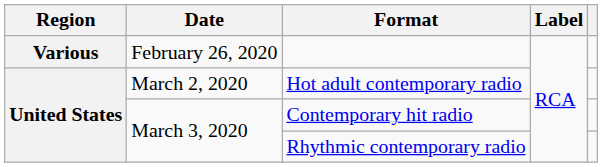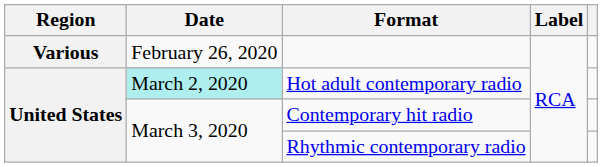Hot adult contemporary radio | Date: no background -> paleturquoise background
